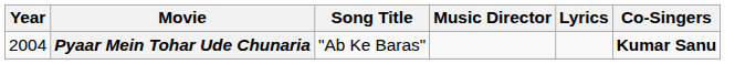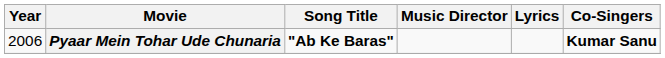Pyaar Mein Tohar Ude Chunaria | Year: 2004 -> 2006
Pyaar Mein Tohar Ude Chunaria | Song Title: normal -> bold
